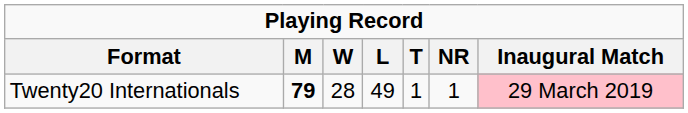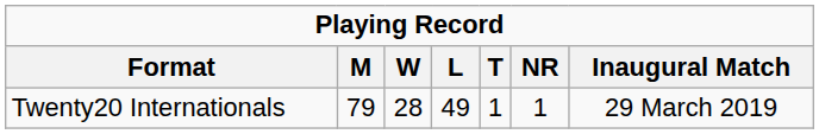Twenty20 Internationals | M: bold -> normal
Twenty20 Internationals | Inaugural Match: pink background -> no background
